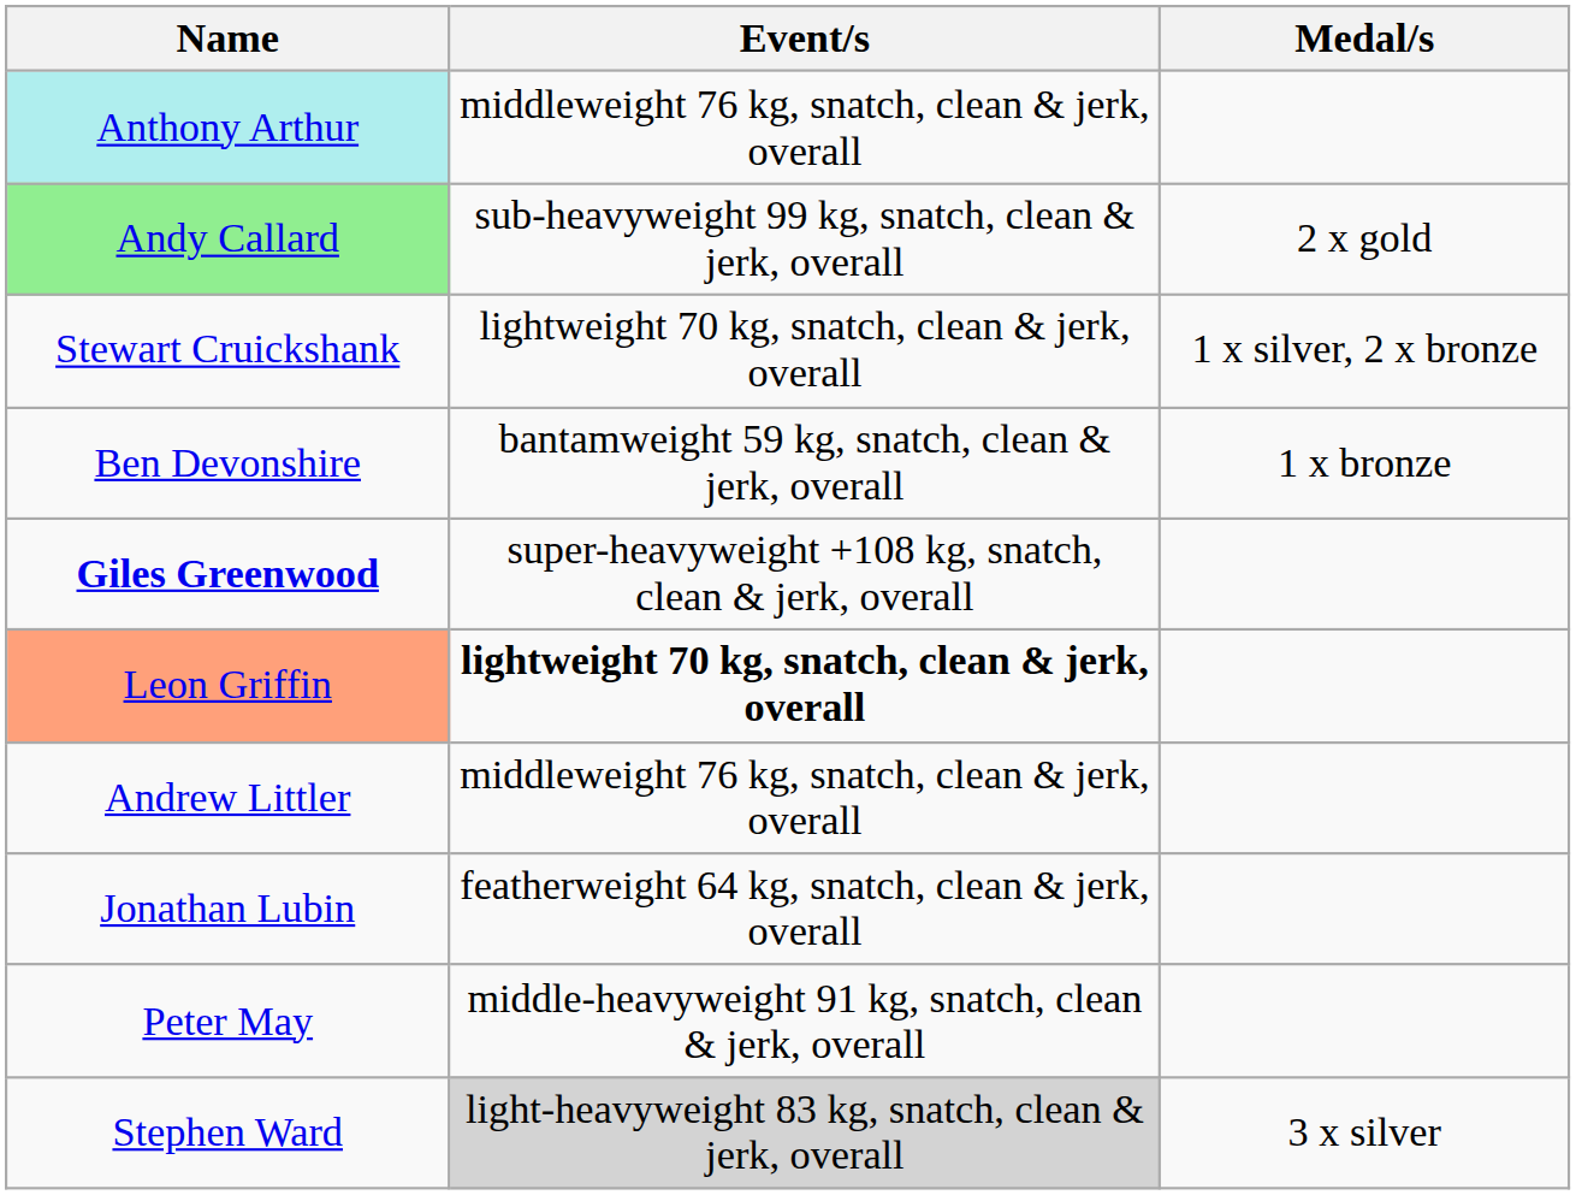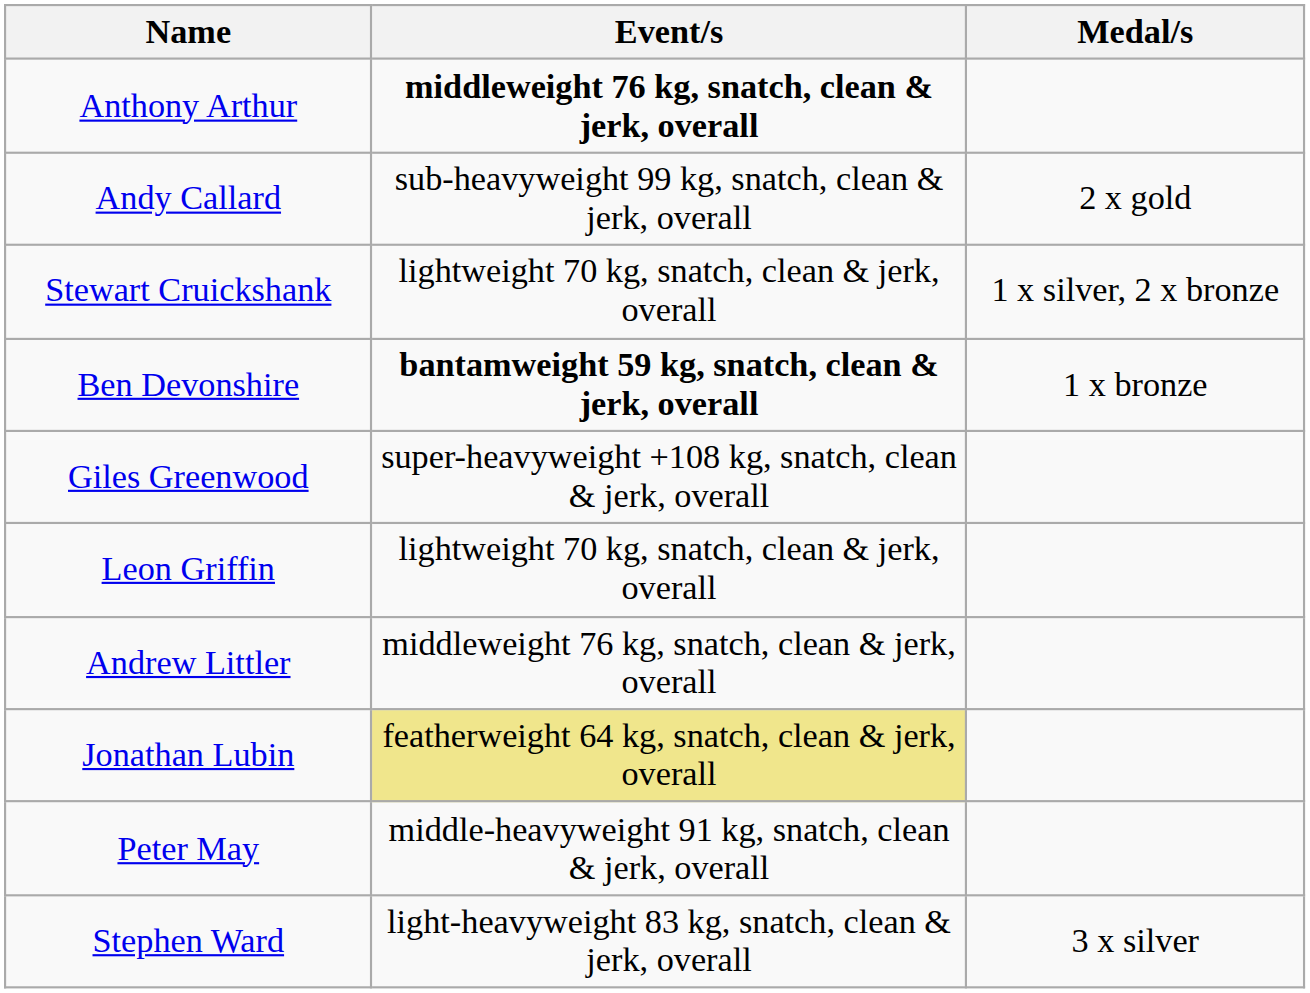row 2 | Name: paleturquoise background -> no background
row 2 | Event/s: normal -> bold
row 3 | Name: lightgreen background -> no background
row 5 | Event/s: normal -> bold
row 6 | Name: bold -> normal
row 7 | Name: lightsalmon background -> no background
row 7 | Event/s: bold -> normal
row 9 | Event/s: no background -> khaki background
row 11 | Event/s: lightgrey background -> no background
